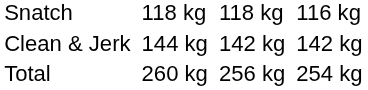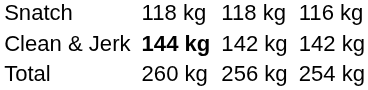Clean & Jerk | column 2: normal -> bold
